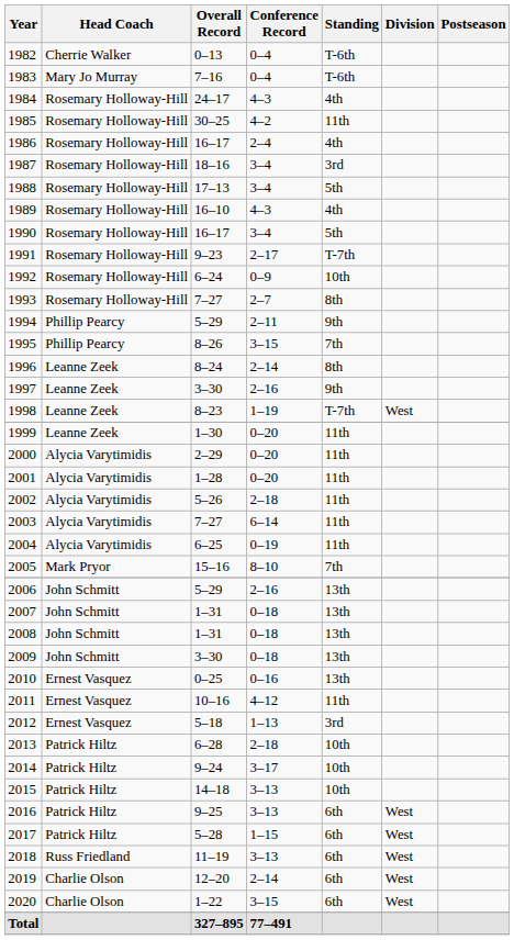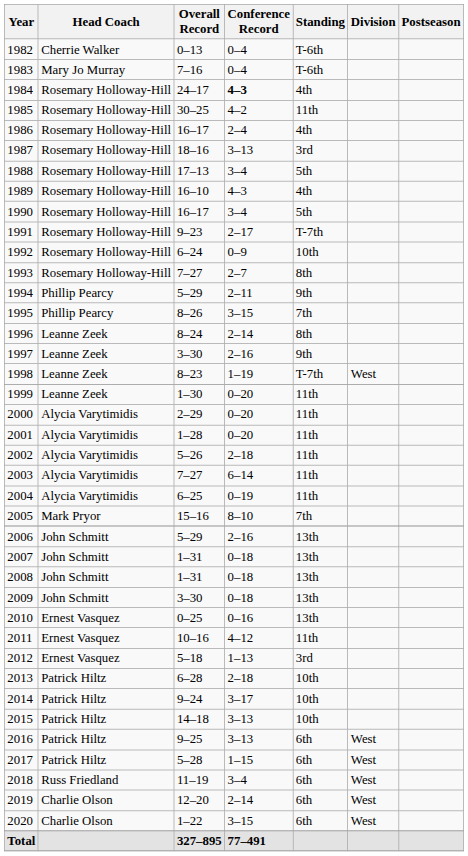1984 | Conference Record: normal -> bold
1987 | Conference Record: 3–4 -> 3–13
2018 | Conference Record: 3–13 -> 3–4
